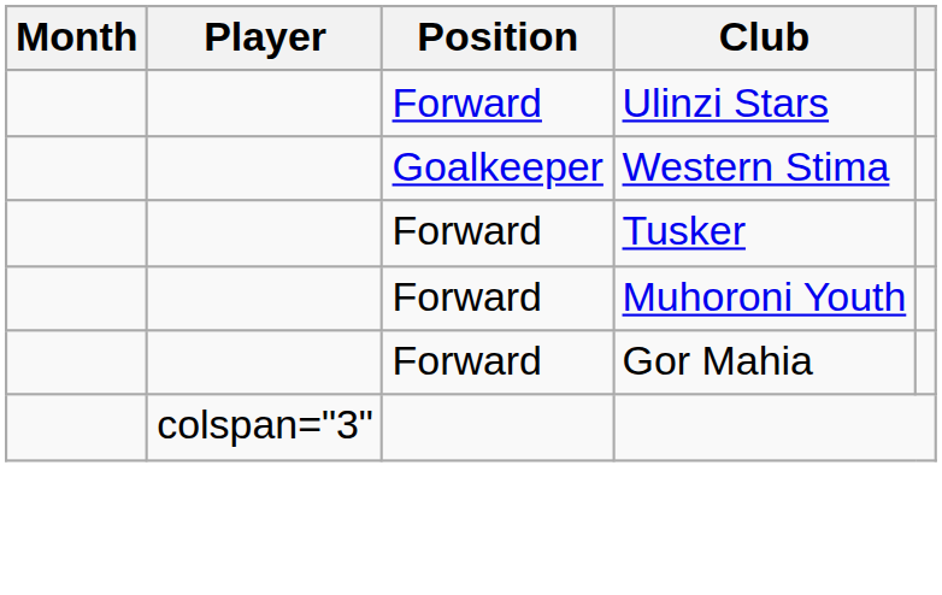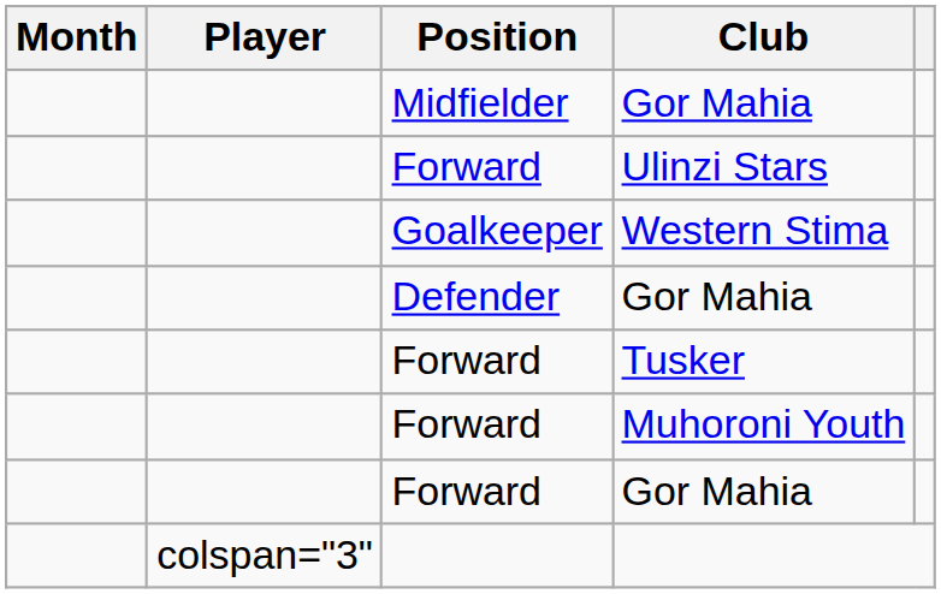+ row: Midfielder | Gor Mahia
+ row: Defender | Gor Mahia
